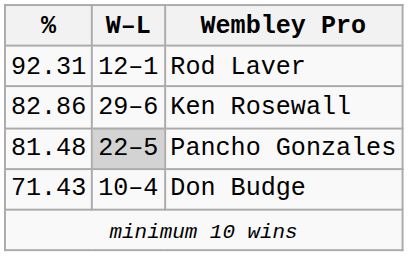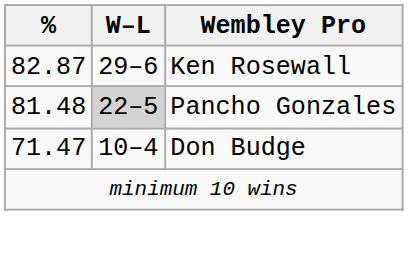- row: 92.31 | 12–1 | Rod Laver
Ken Rosewall | %: 82.86 -> 82.87
Don Budge | %: 71.43 -> 71.47
